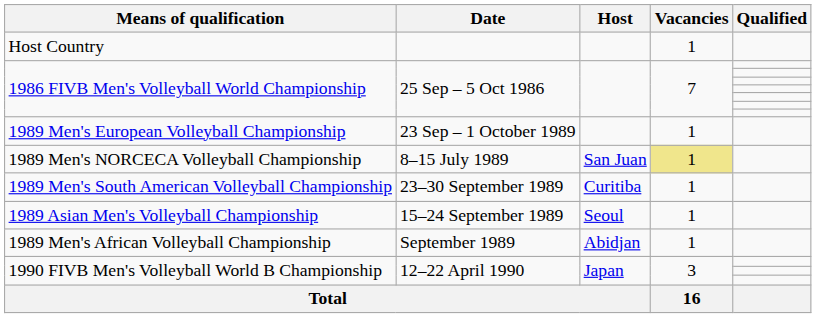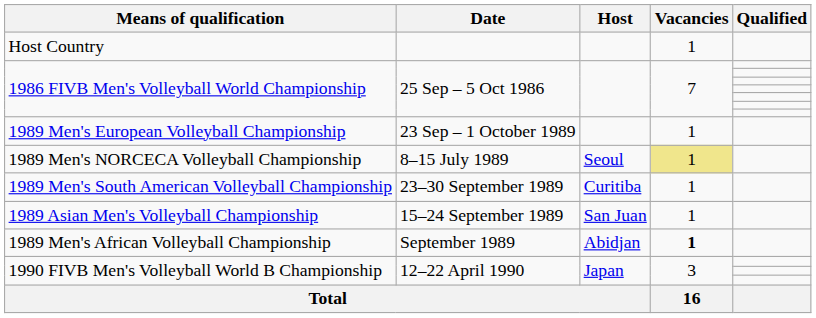1989 Men's NORCECA Volleyball Championship | Host: San Juan -> Seoul
1989 Asian Men's Volleyball Championship | Host: Seoul -> San Juan
1989 Men's African Volleyball Championship | Vacancies: normal -> bold
